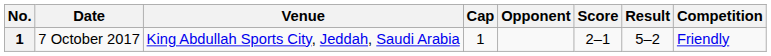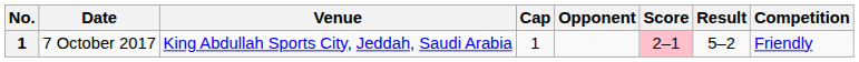7 October 2017 | Score: no background -> pink background
